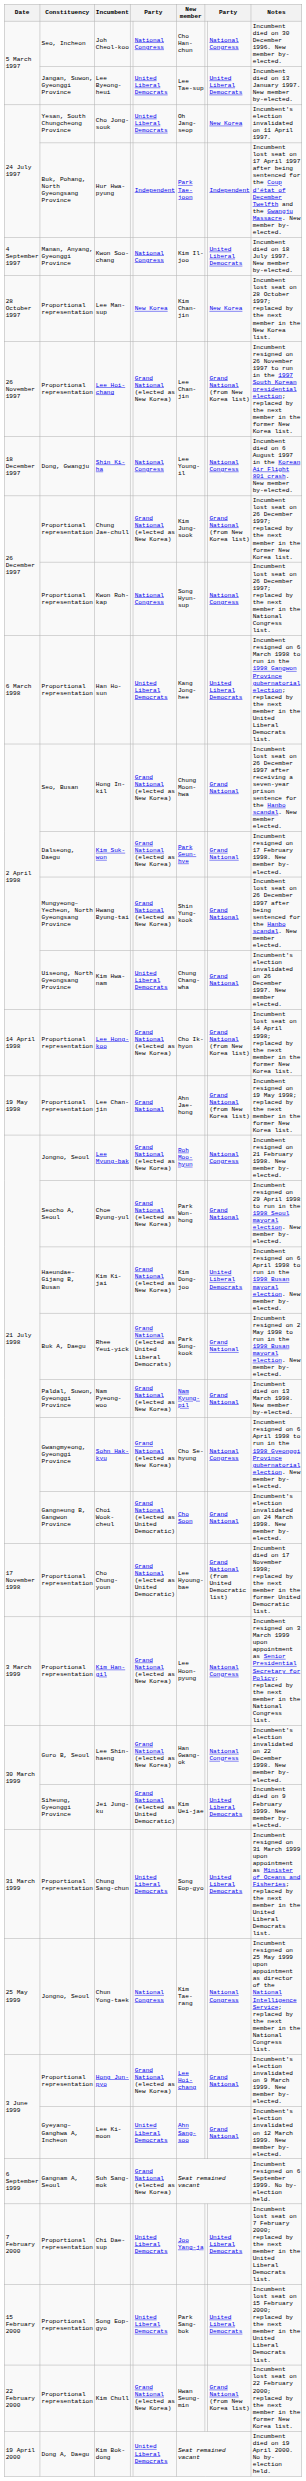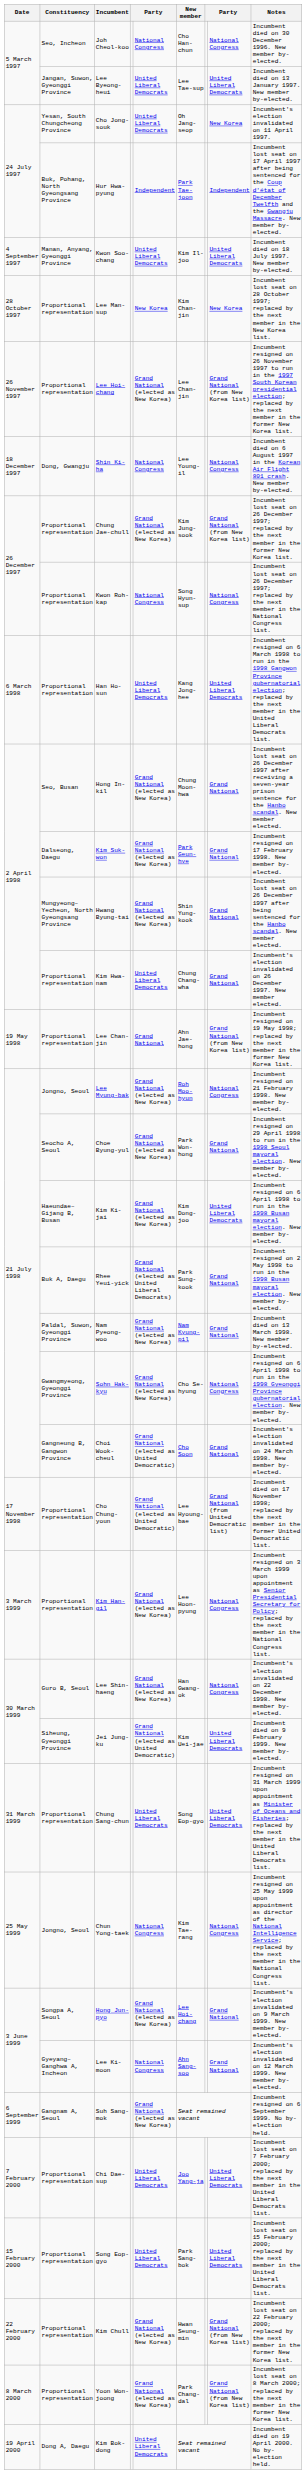Kwon Soo-chang | column 5: National Congress -> United Liberal Democrats
Kim Hwa-nam | Constituency: Uiseong, North Gyeongsang Province -> Proportional representation
- row: 14 April 1998 | Proportional representation | Lee Hong-koo | Grand National (elected as New Korea) | Cho Ik-hyon | Grand National (from New Korea list) | Incumbent lost seat on 14 April 1998; replaced by the next member in the former New Korea list.
Hong Jun-pyo | Constituency: Proportional representation -> Songpa A, Seoul
Lee Ki-moon | column 5: United Liberal Democrats -> National Congress
+ row: 8 March 2000 | Proportional representation | Yoon Won-joong | Grand National (elected as New Korea) | Park Chang-dal | Grand National (from New Korea list) | Incumbent lost seat on 8 March 2000; replaced by the next member in the former New Korea list.
